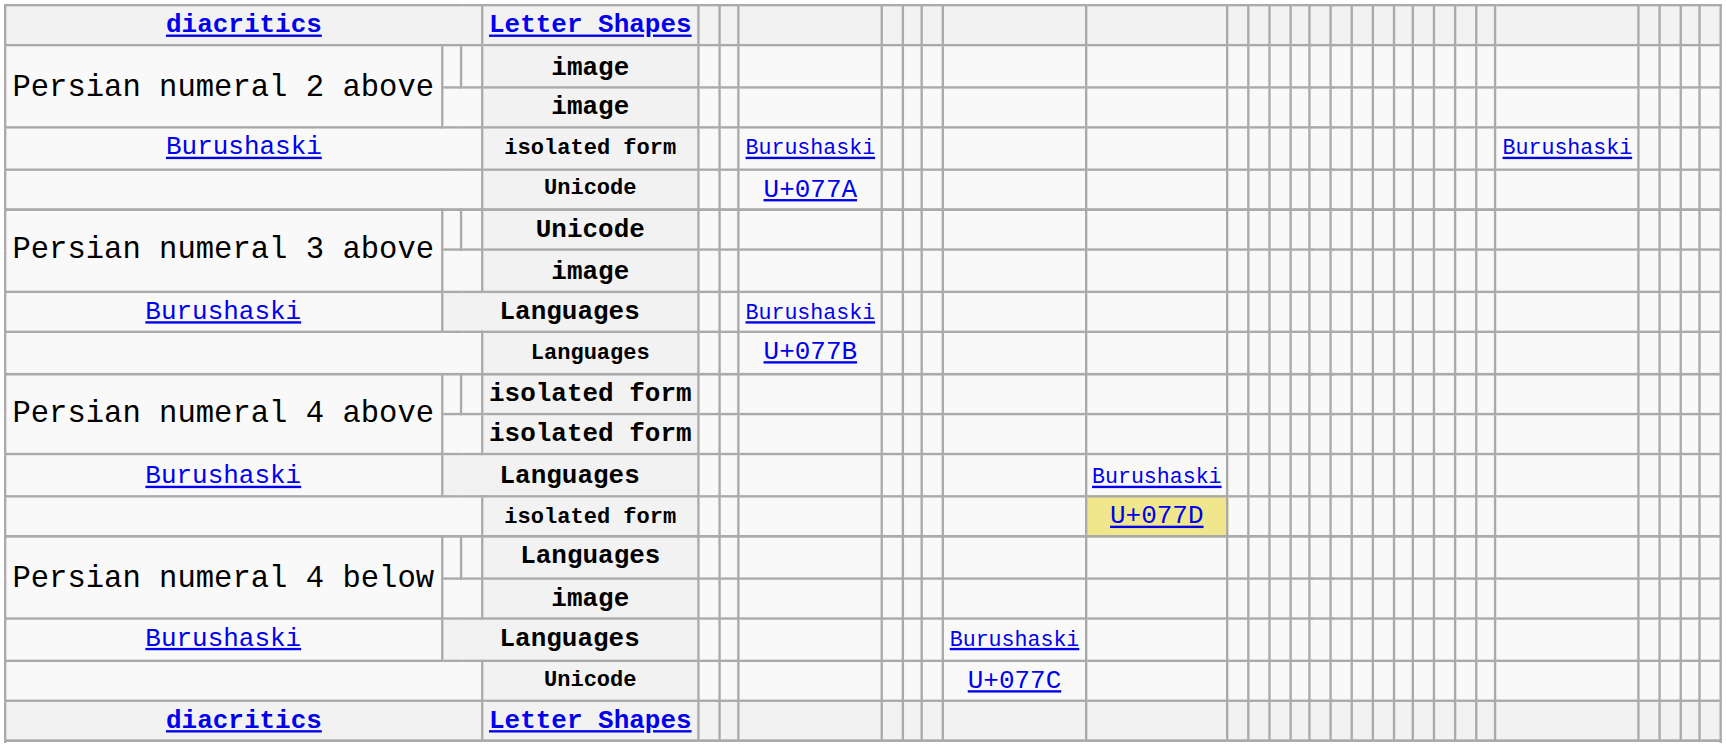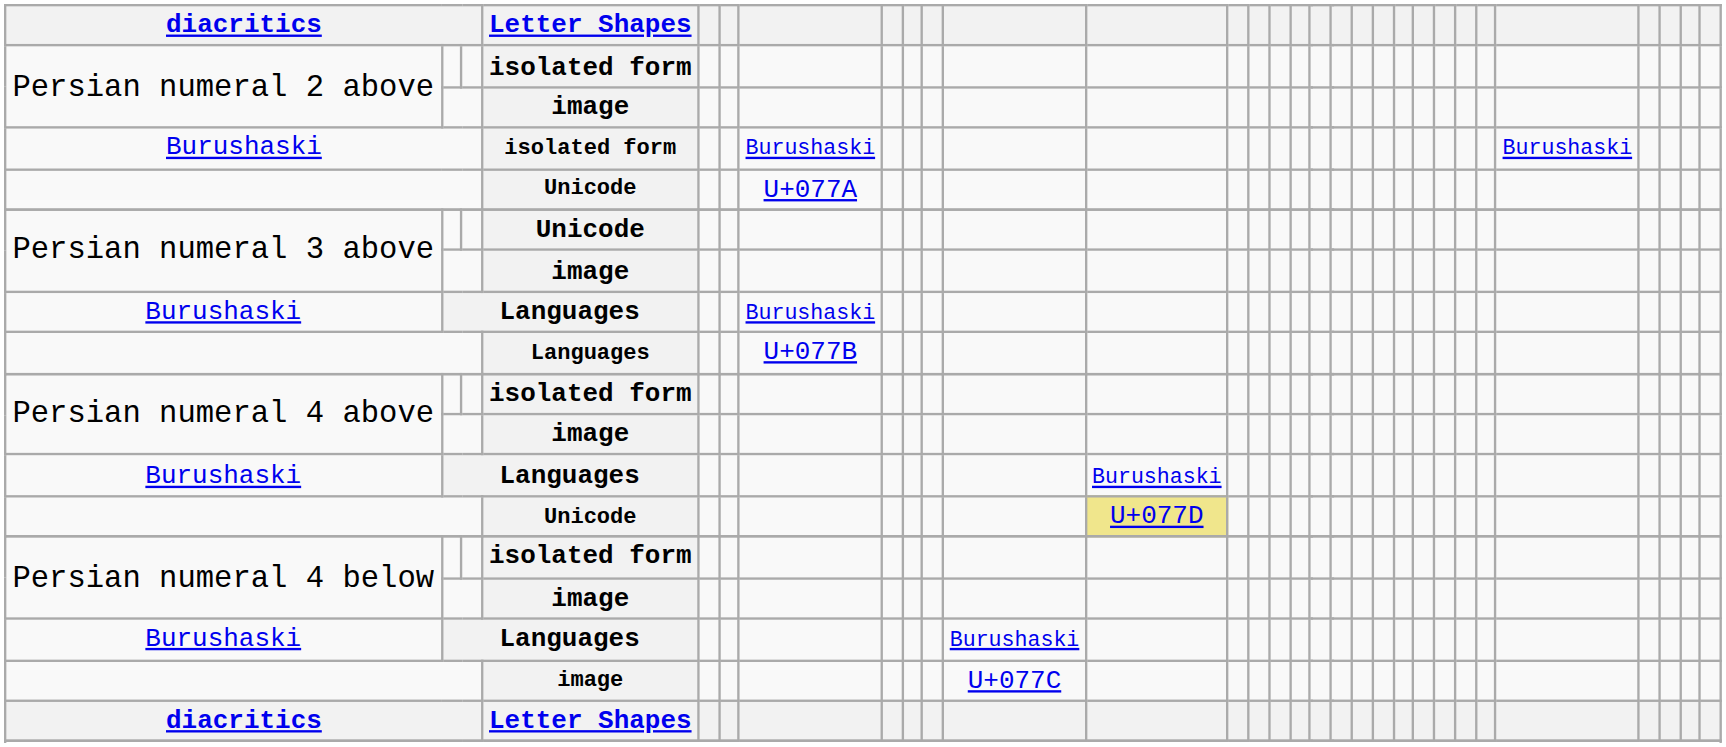row 2 | Letter Shapes: image -> isolated form
row 11 | Letter Shapes: isolated form -> image
row 13 | Letter Shapes: isolated form -> Unicode
row 14 | Letter Shapes: Languages -> isolated form
row 17 | Letter Shapes: Unicode -> image
